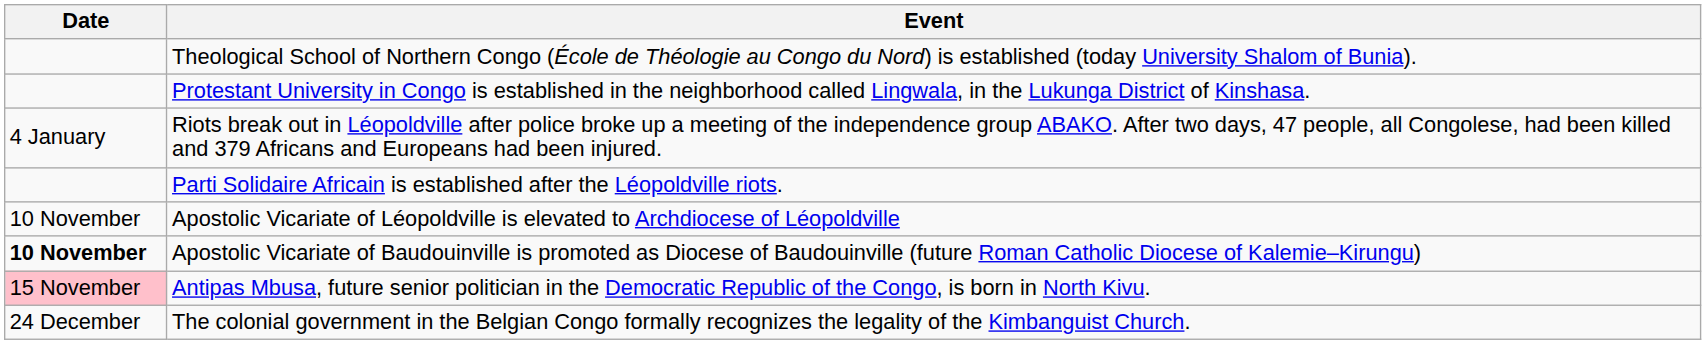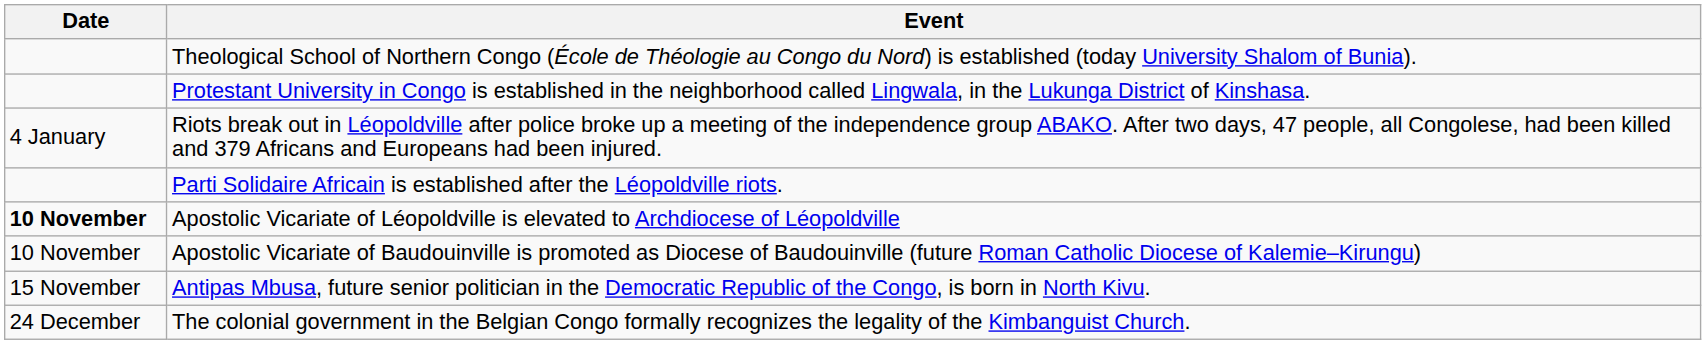row 6 | Date: normal -> bold
row 7 | Date: bold -> normal
row 8 | Date: pink background -> no background
